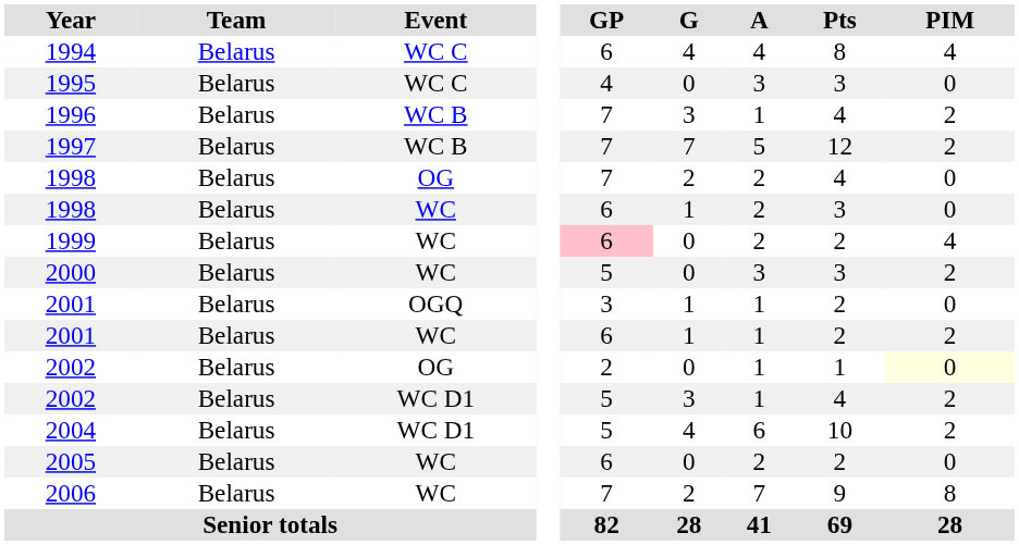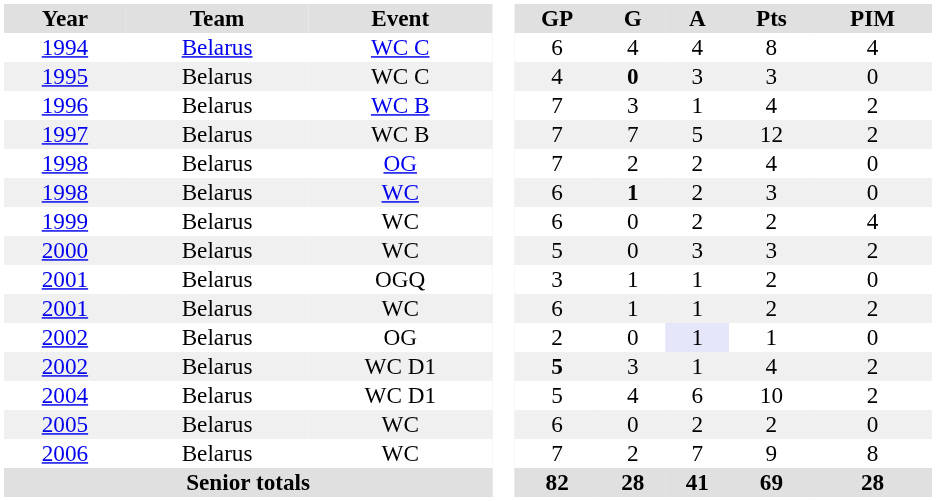1995 | G: normal -> bold
1998 / WC | G: normal -> bold
1999 | GP: pink background -> no background
2002 / OG | A: no background -> lavender background
2002 / OG | PIM: lightyellow background -> no background
2002 / WC D1 | GP: normal -> bold
